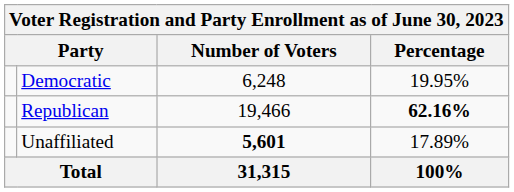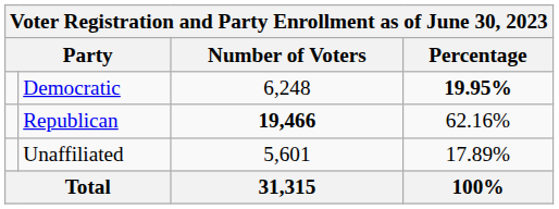Democratic | Percentage: normal -> bold
Republican | Number of Voters: normal -> bold
Republican | Percentage: bold -> normal
Unaffiliated | Number of Voters: bold -> normal
